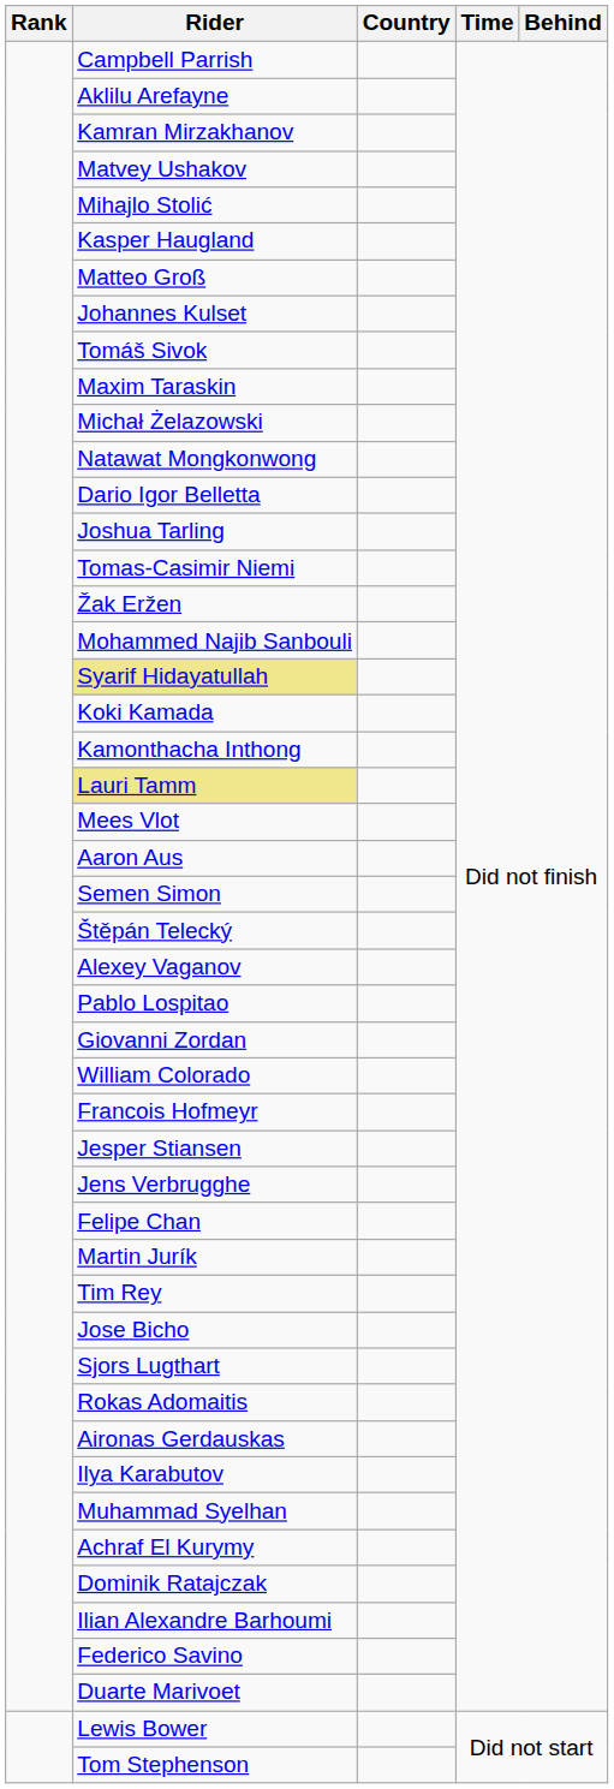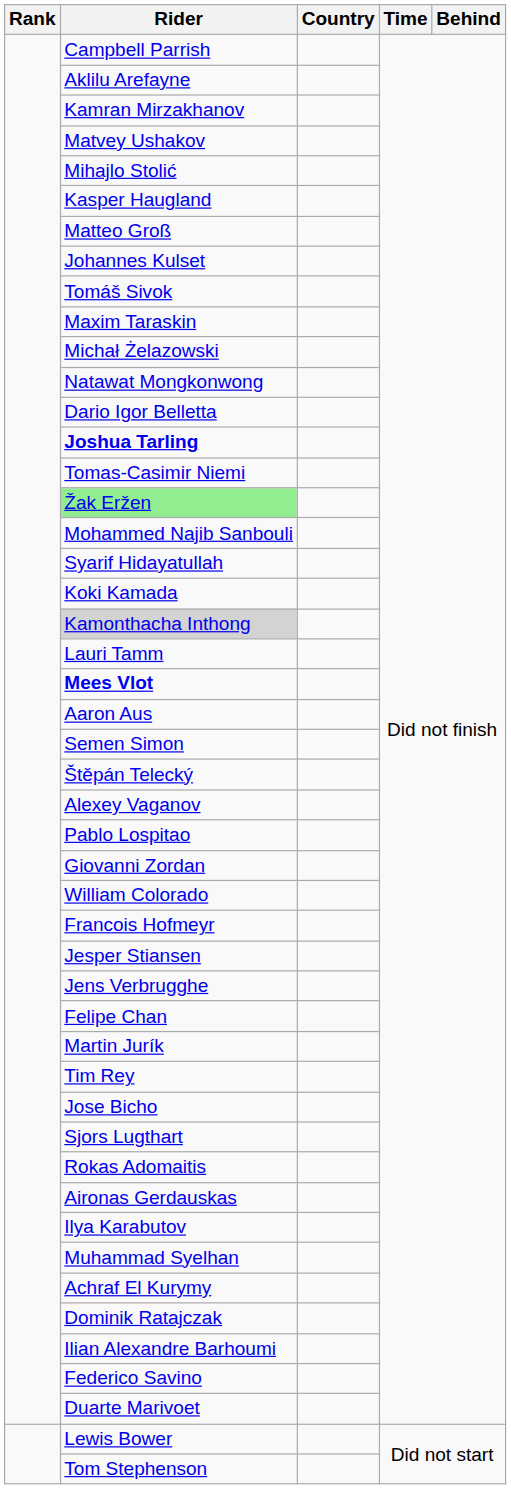Joshua Tarling | Rider: normal -> bold
Žak Eržen | Rider: no background -> lightgreen background
Syarif Hidayatullah | Rider: khaki background -> no background
Kamonthacha Inthong | Rider: no background -> lightgrey background
Lauri Tamm | Rider: khaki background -> no background
Mees Vlot | Rider: normal -> bold
